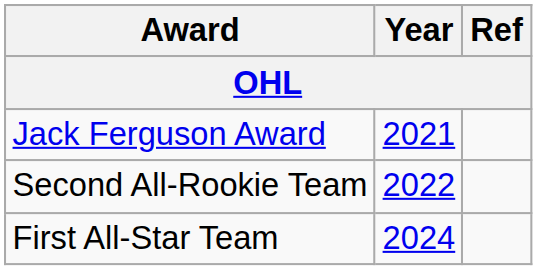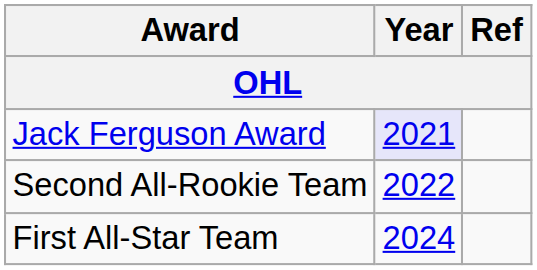Jack Ferguson Award | Year: no background -> lavender background
